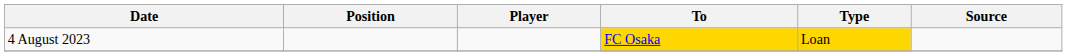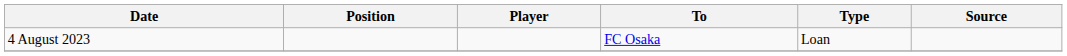4 August 2023 | To: gold background -> no background
4 August 2023 | Type: gold background -> no background
